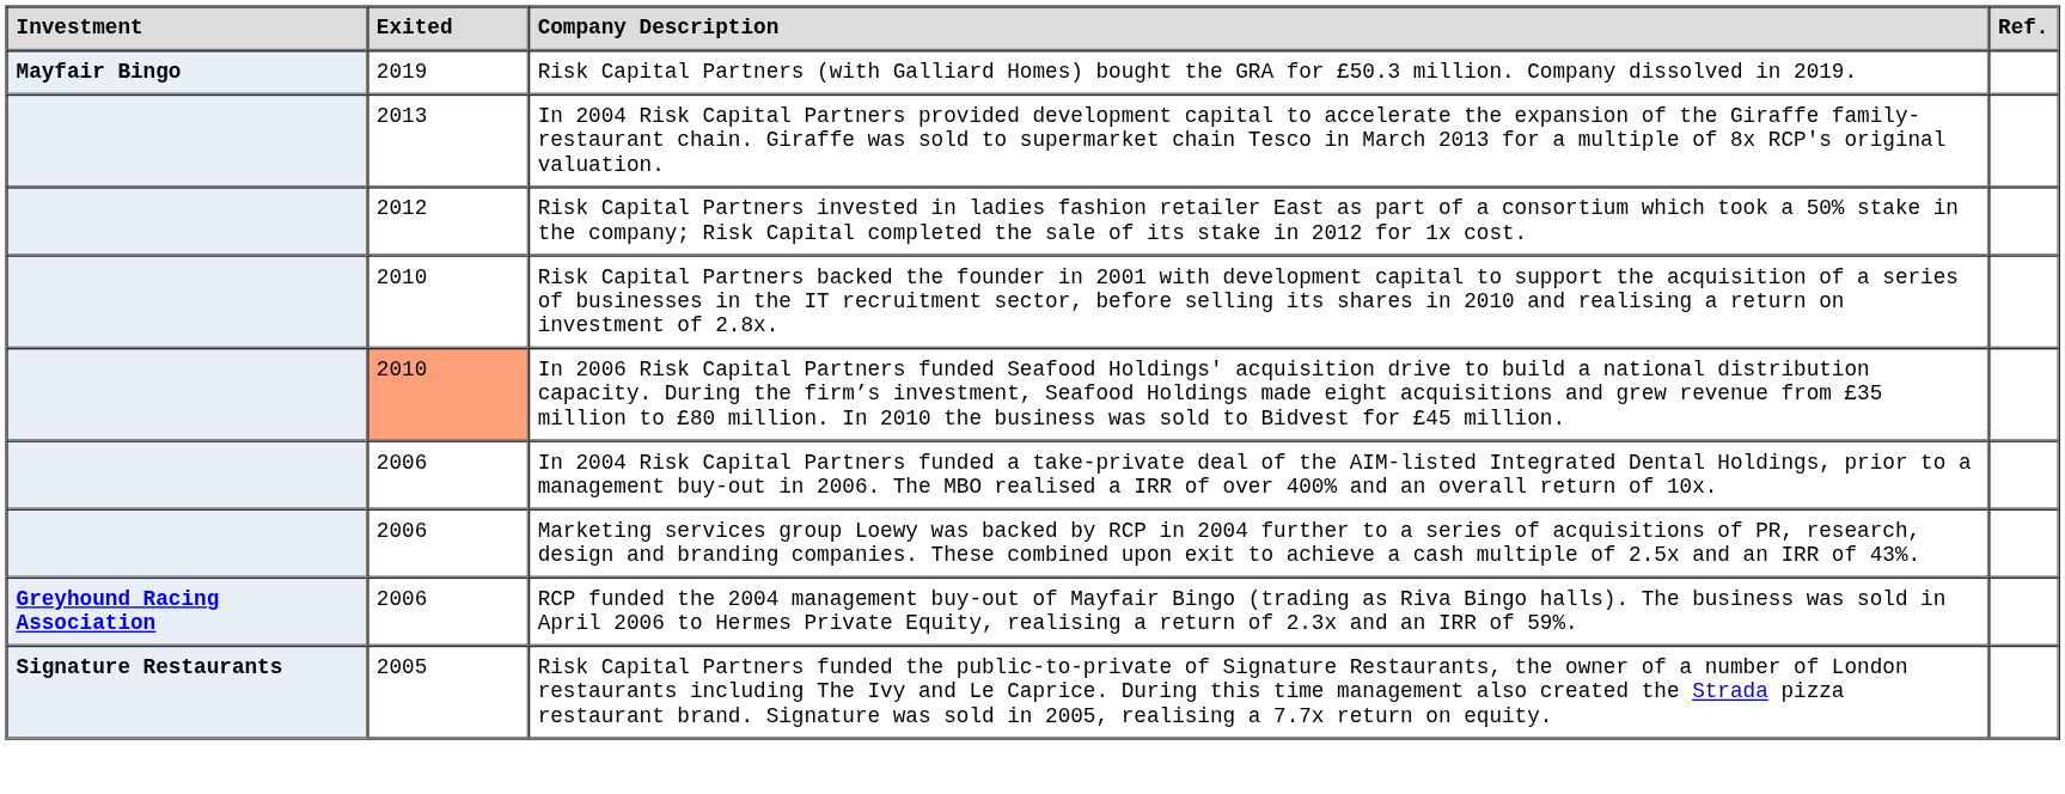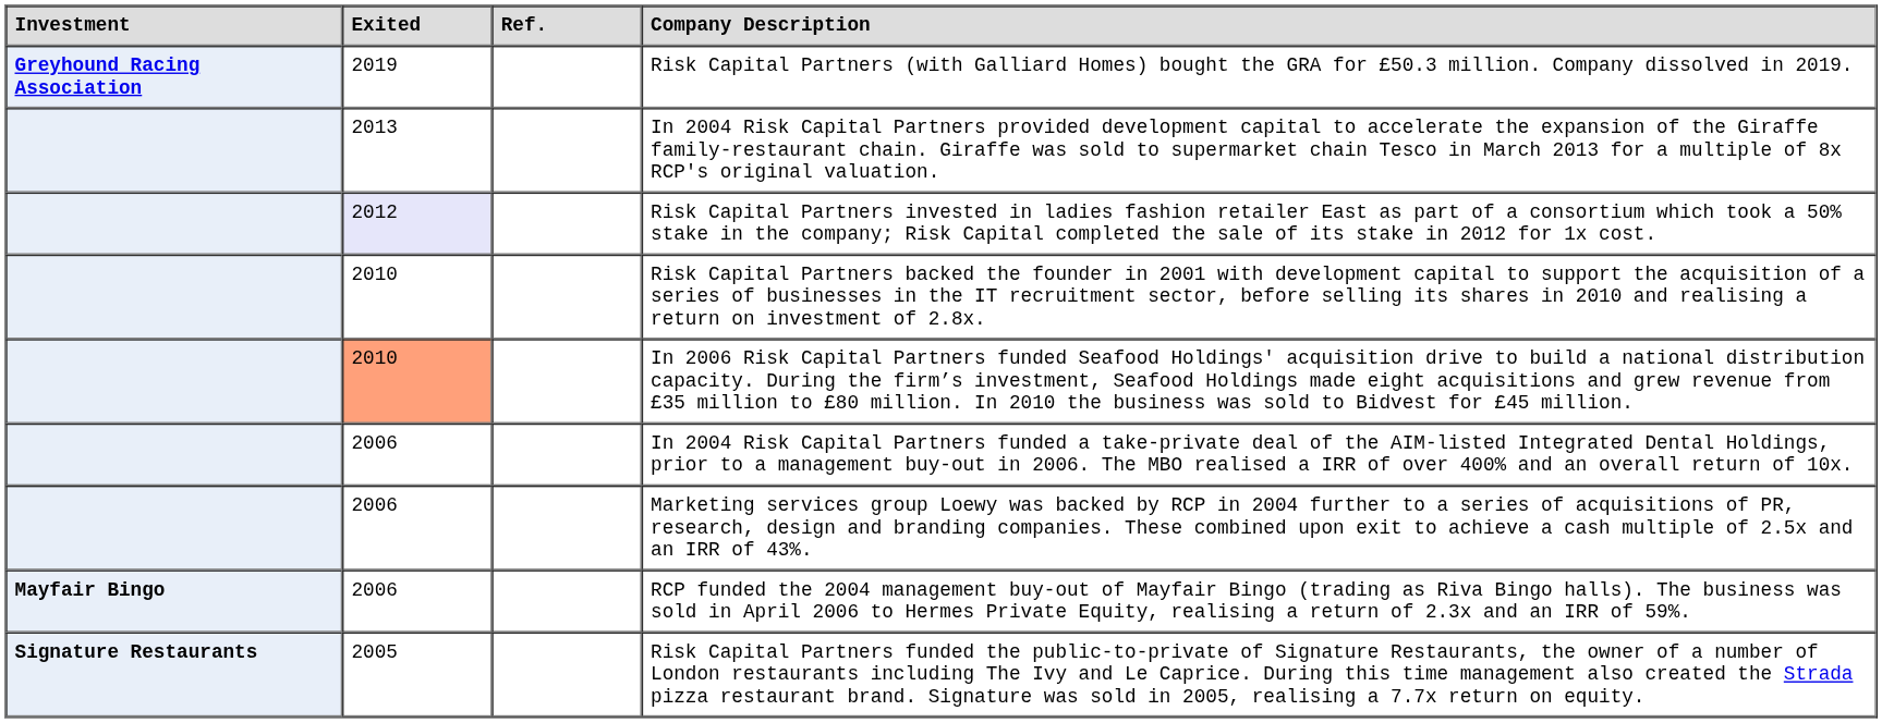columns swapped: Company Description <-> Ref.
row 2 | Investment: Mayfair Bingo -> Greyhound Racing Association
row 4 | Exited: no background -> lavender background
row 9 | Investment: Greyhound Racing Association -> Mayfair Bingo
